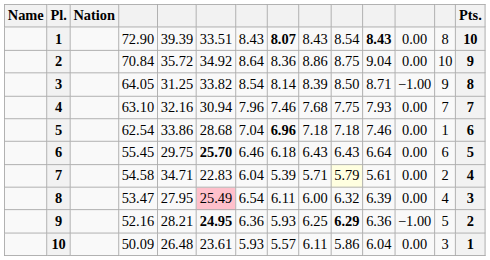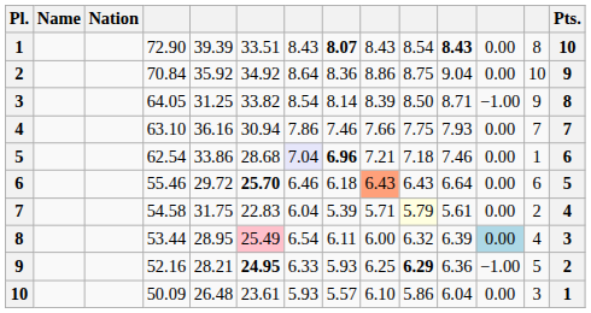columns swapped: Pl. <-> Name
row 3 | column 5: 35.72 -> 35.92
row 5 | column 5: 32.16 -> 36.16
row 5 | column 7: 7.96 -> 7.86
row 5 | column 9: 7.68 -> 7.66
row 6 | column 7: no background -> lavender background
row 6 | column 9: 7.18 -> 7.21
row 7 | column 4: 55.45 -> 55.46
row 7 | column 5: 29.75 -> 29.72
row 7 | column 9: no background -> lightsalmon background
row 8 | column 5: 34.71 -> 31.75
row 9 | column 4: 53.47 -> 53.44
row 9 | column 5: 27.95 -> 28.95
row 9 | column 12: no background -> lightblue background
row 10 | column 7: 6.36 -> 6.33
row 11 | column 9: 6.11 -> 6.10
